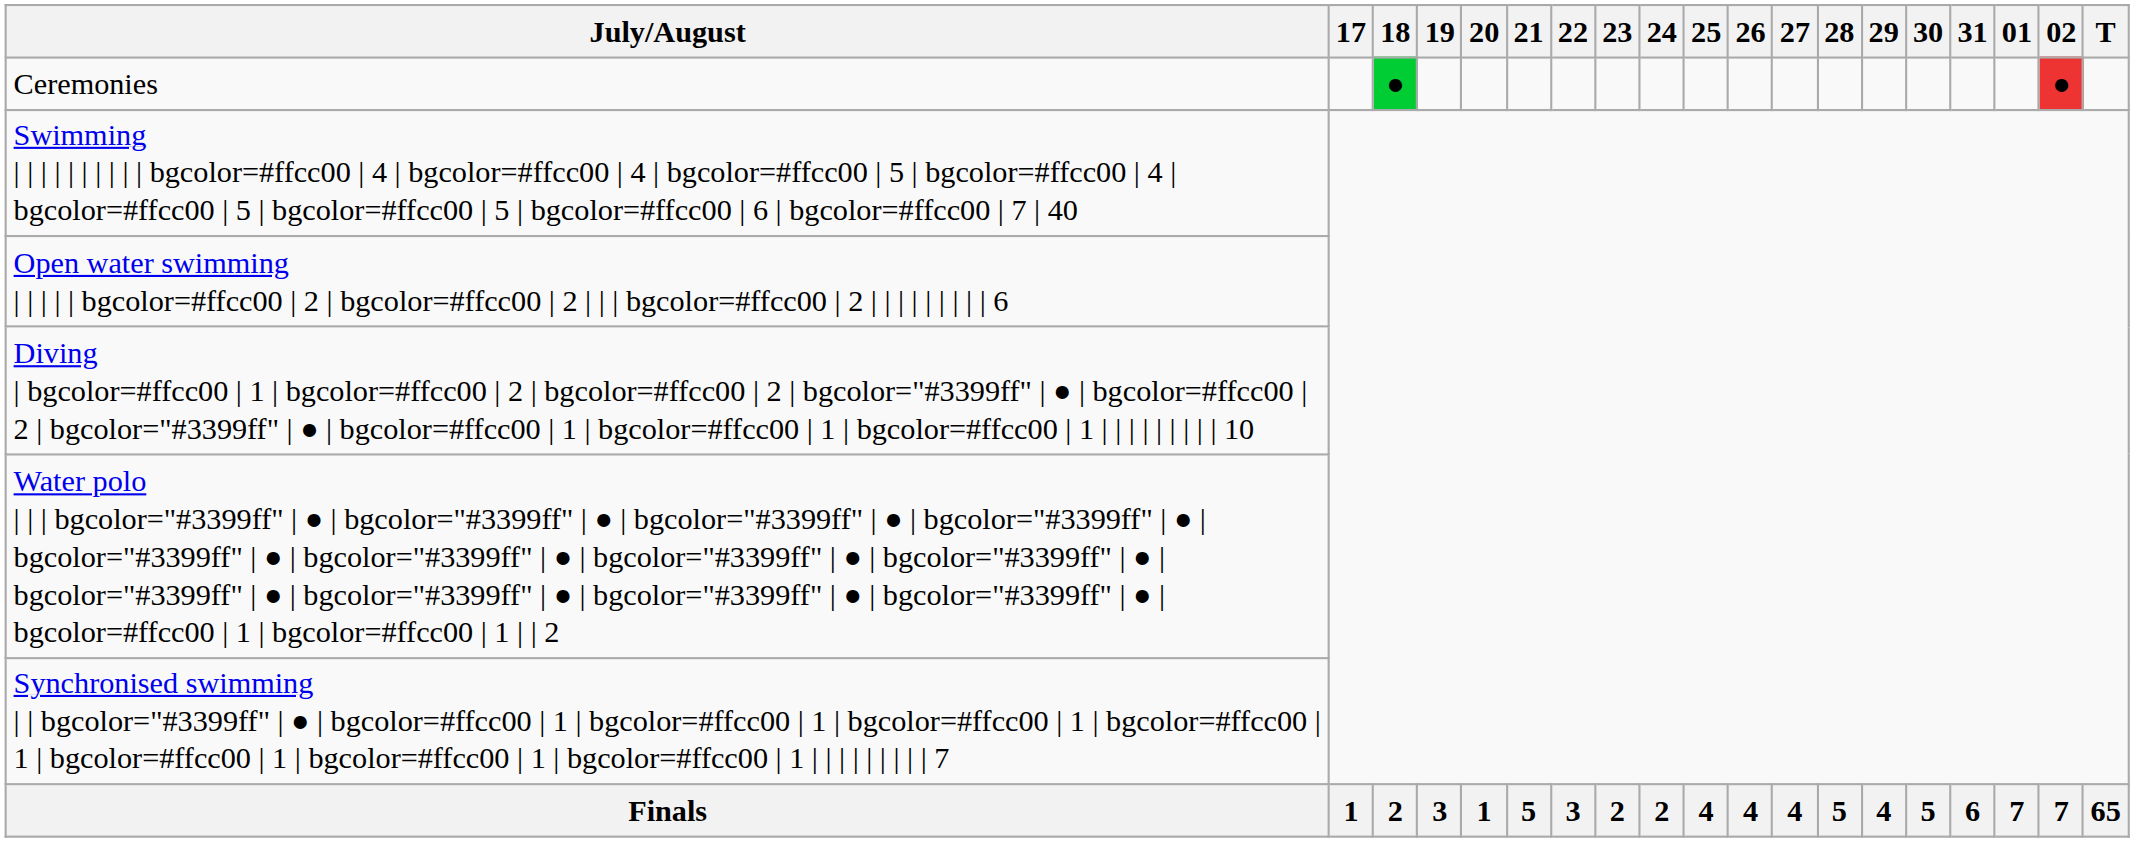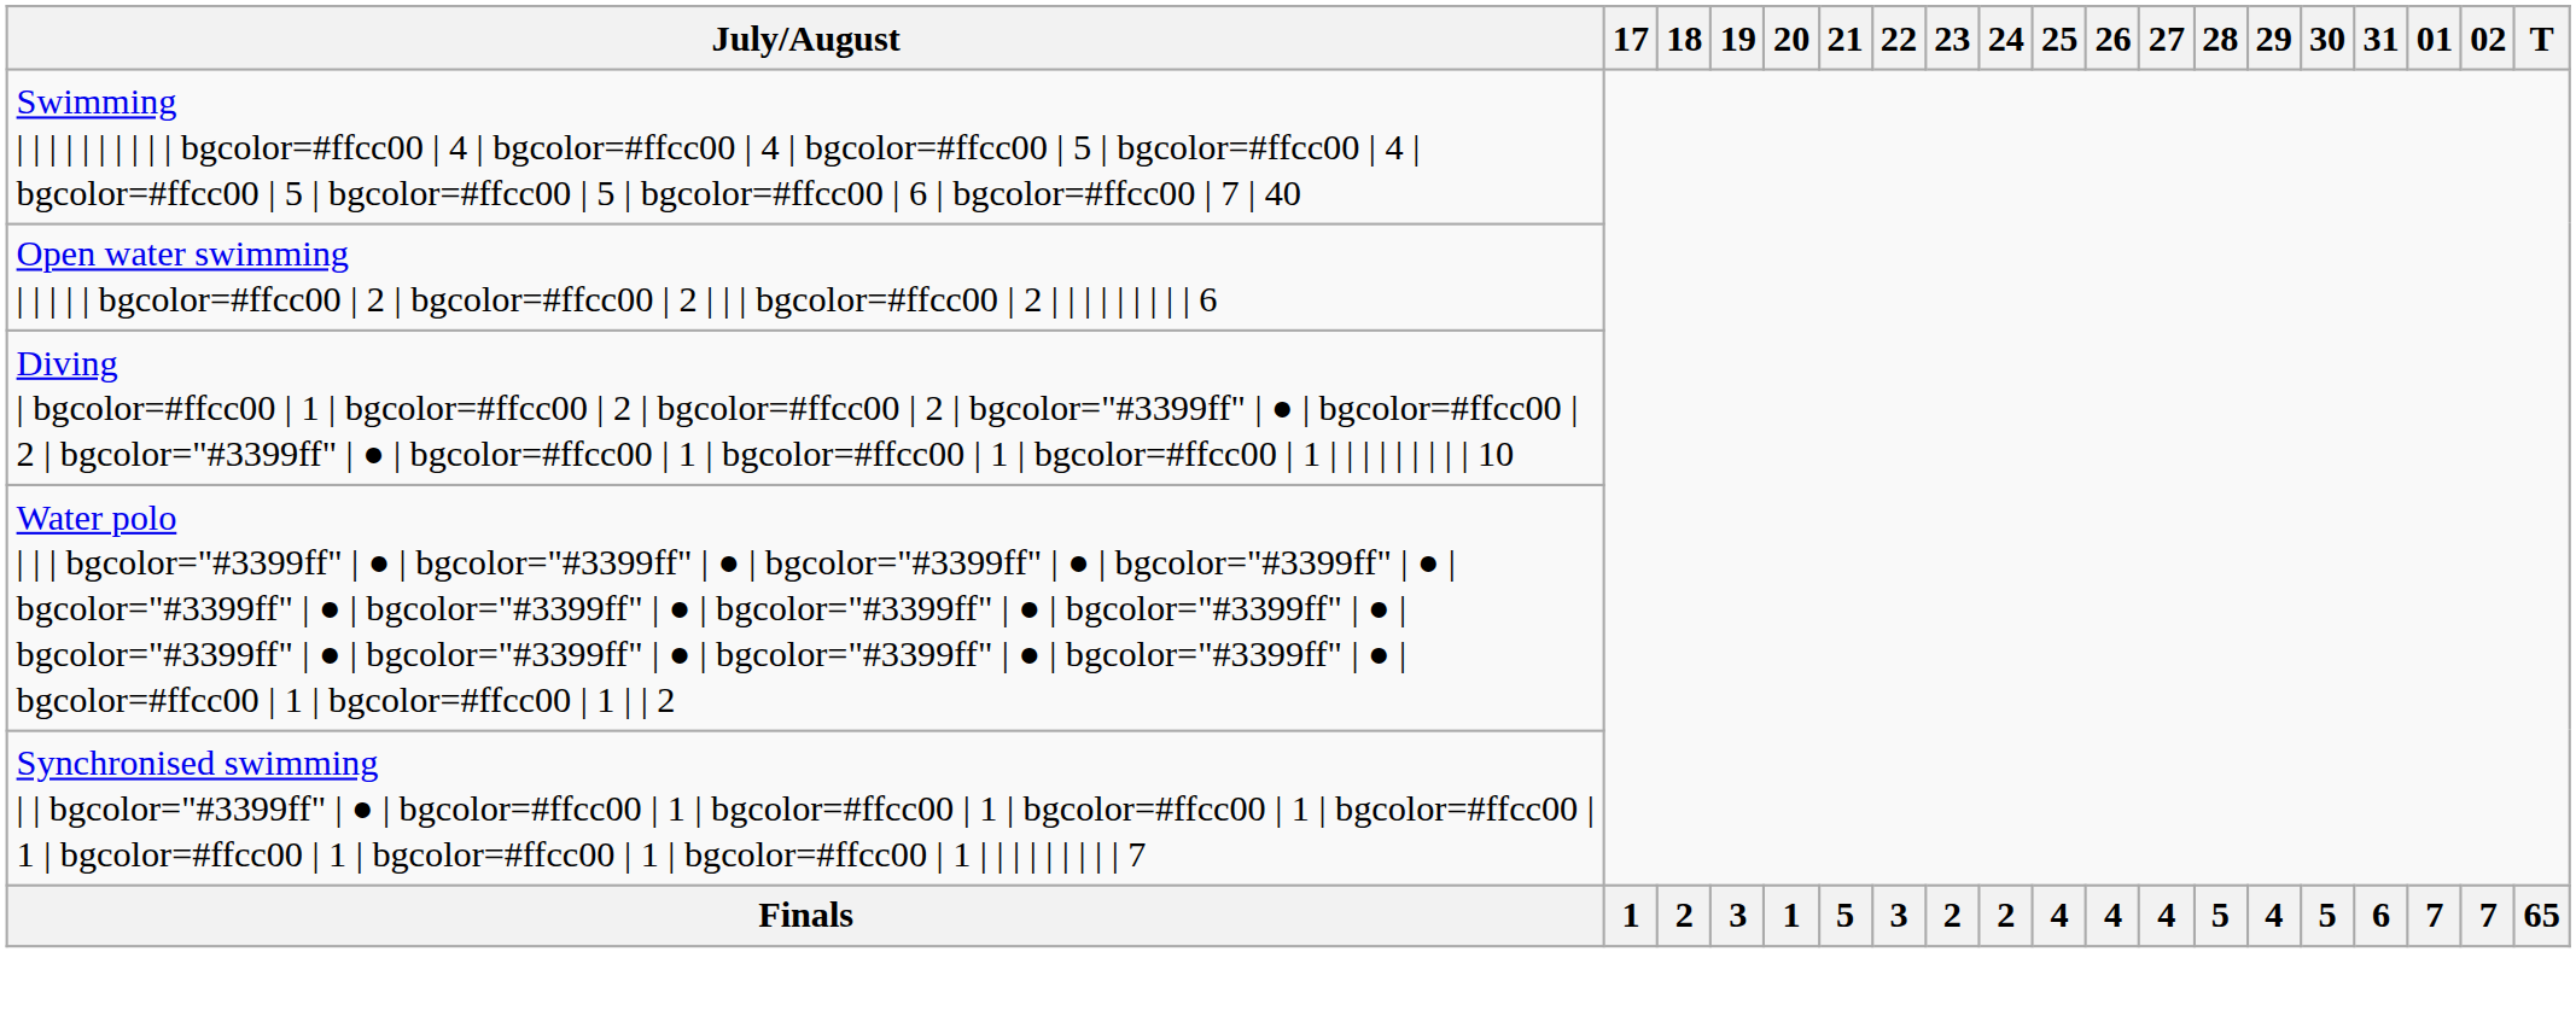- row: Ceremonies | ● | ●
